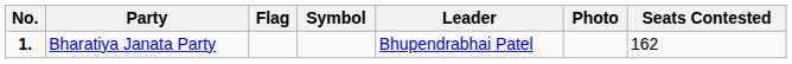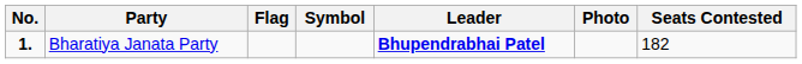Bharatiya Janata Party | Leader: normal -> bold
Bharatiya Janata Party | Seats Contested: 162 -> 182
